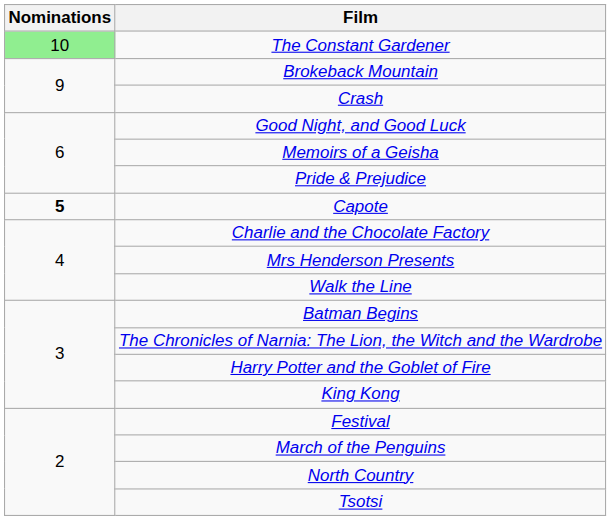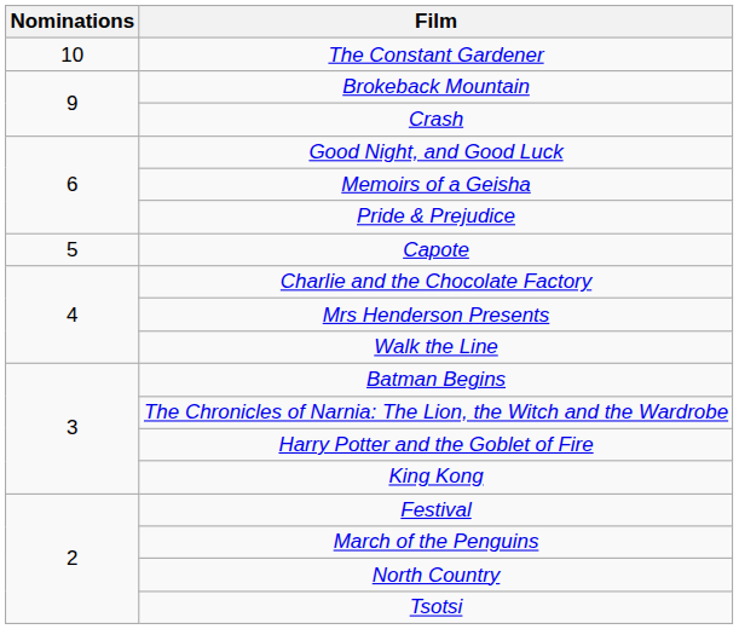The Constant Gardener | Nominations: lightgreen background -> no background
Capote | Nominations: bold -> normal
